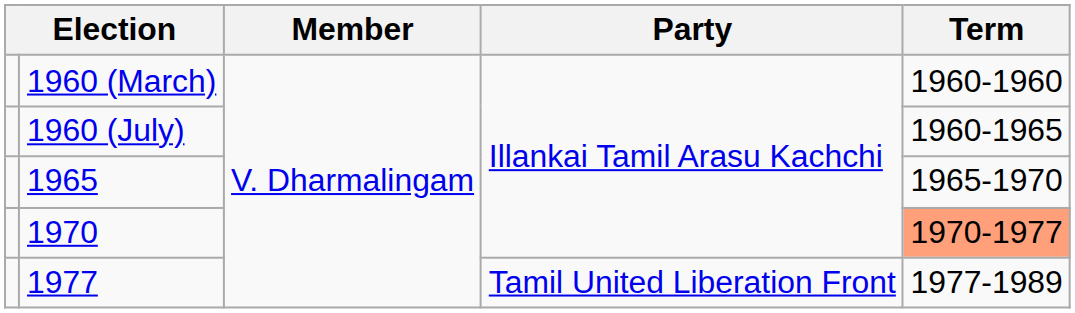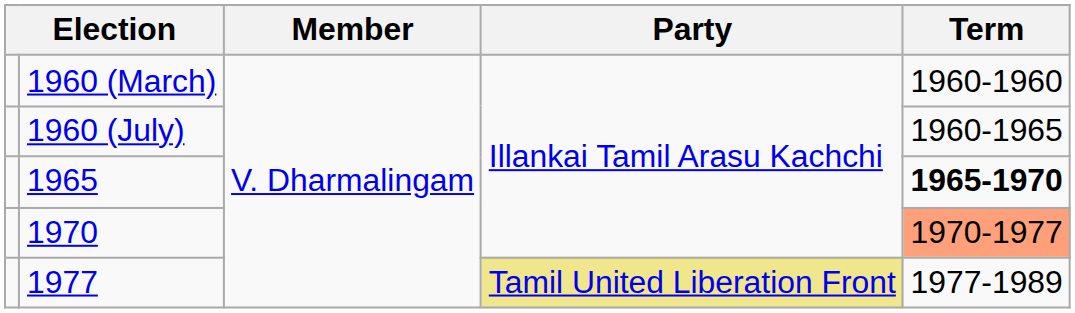1965 | Term: normal -> bold
1977 | Party: no background -> khaki background
